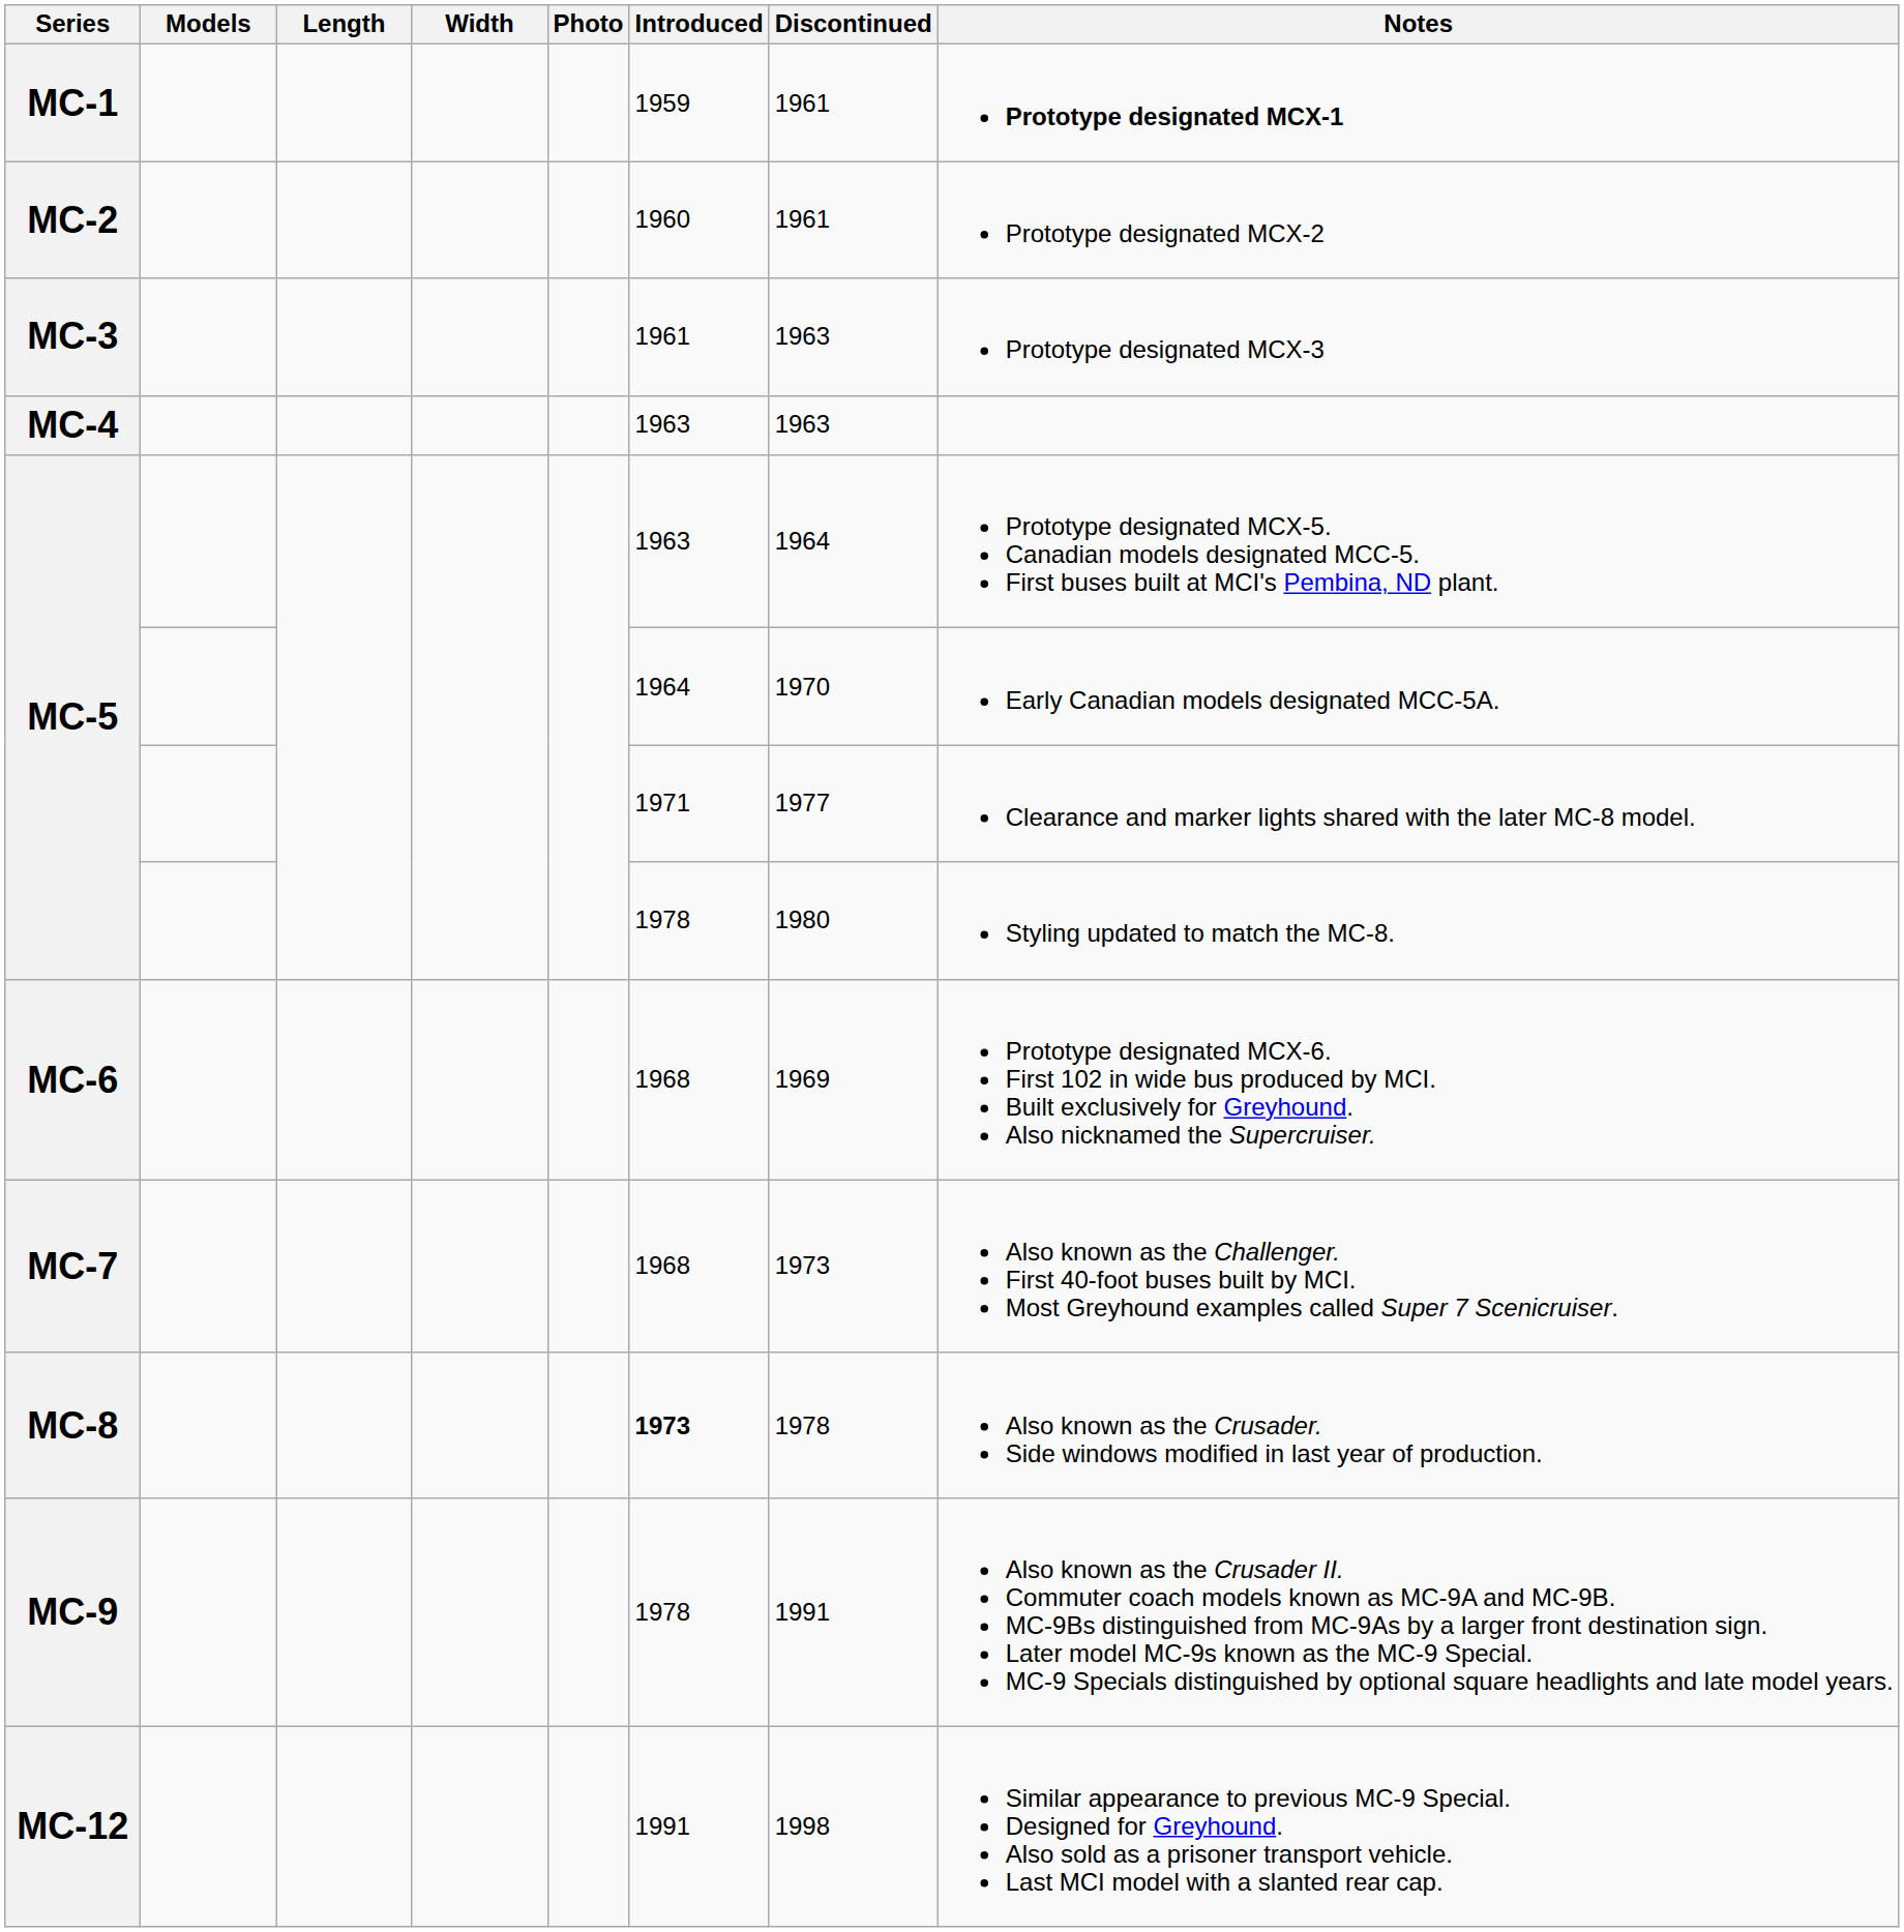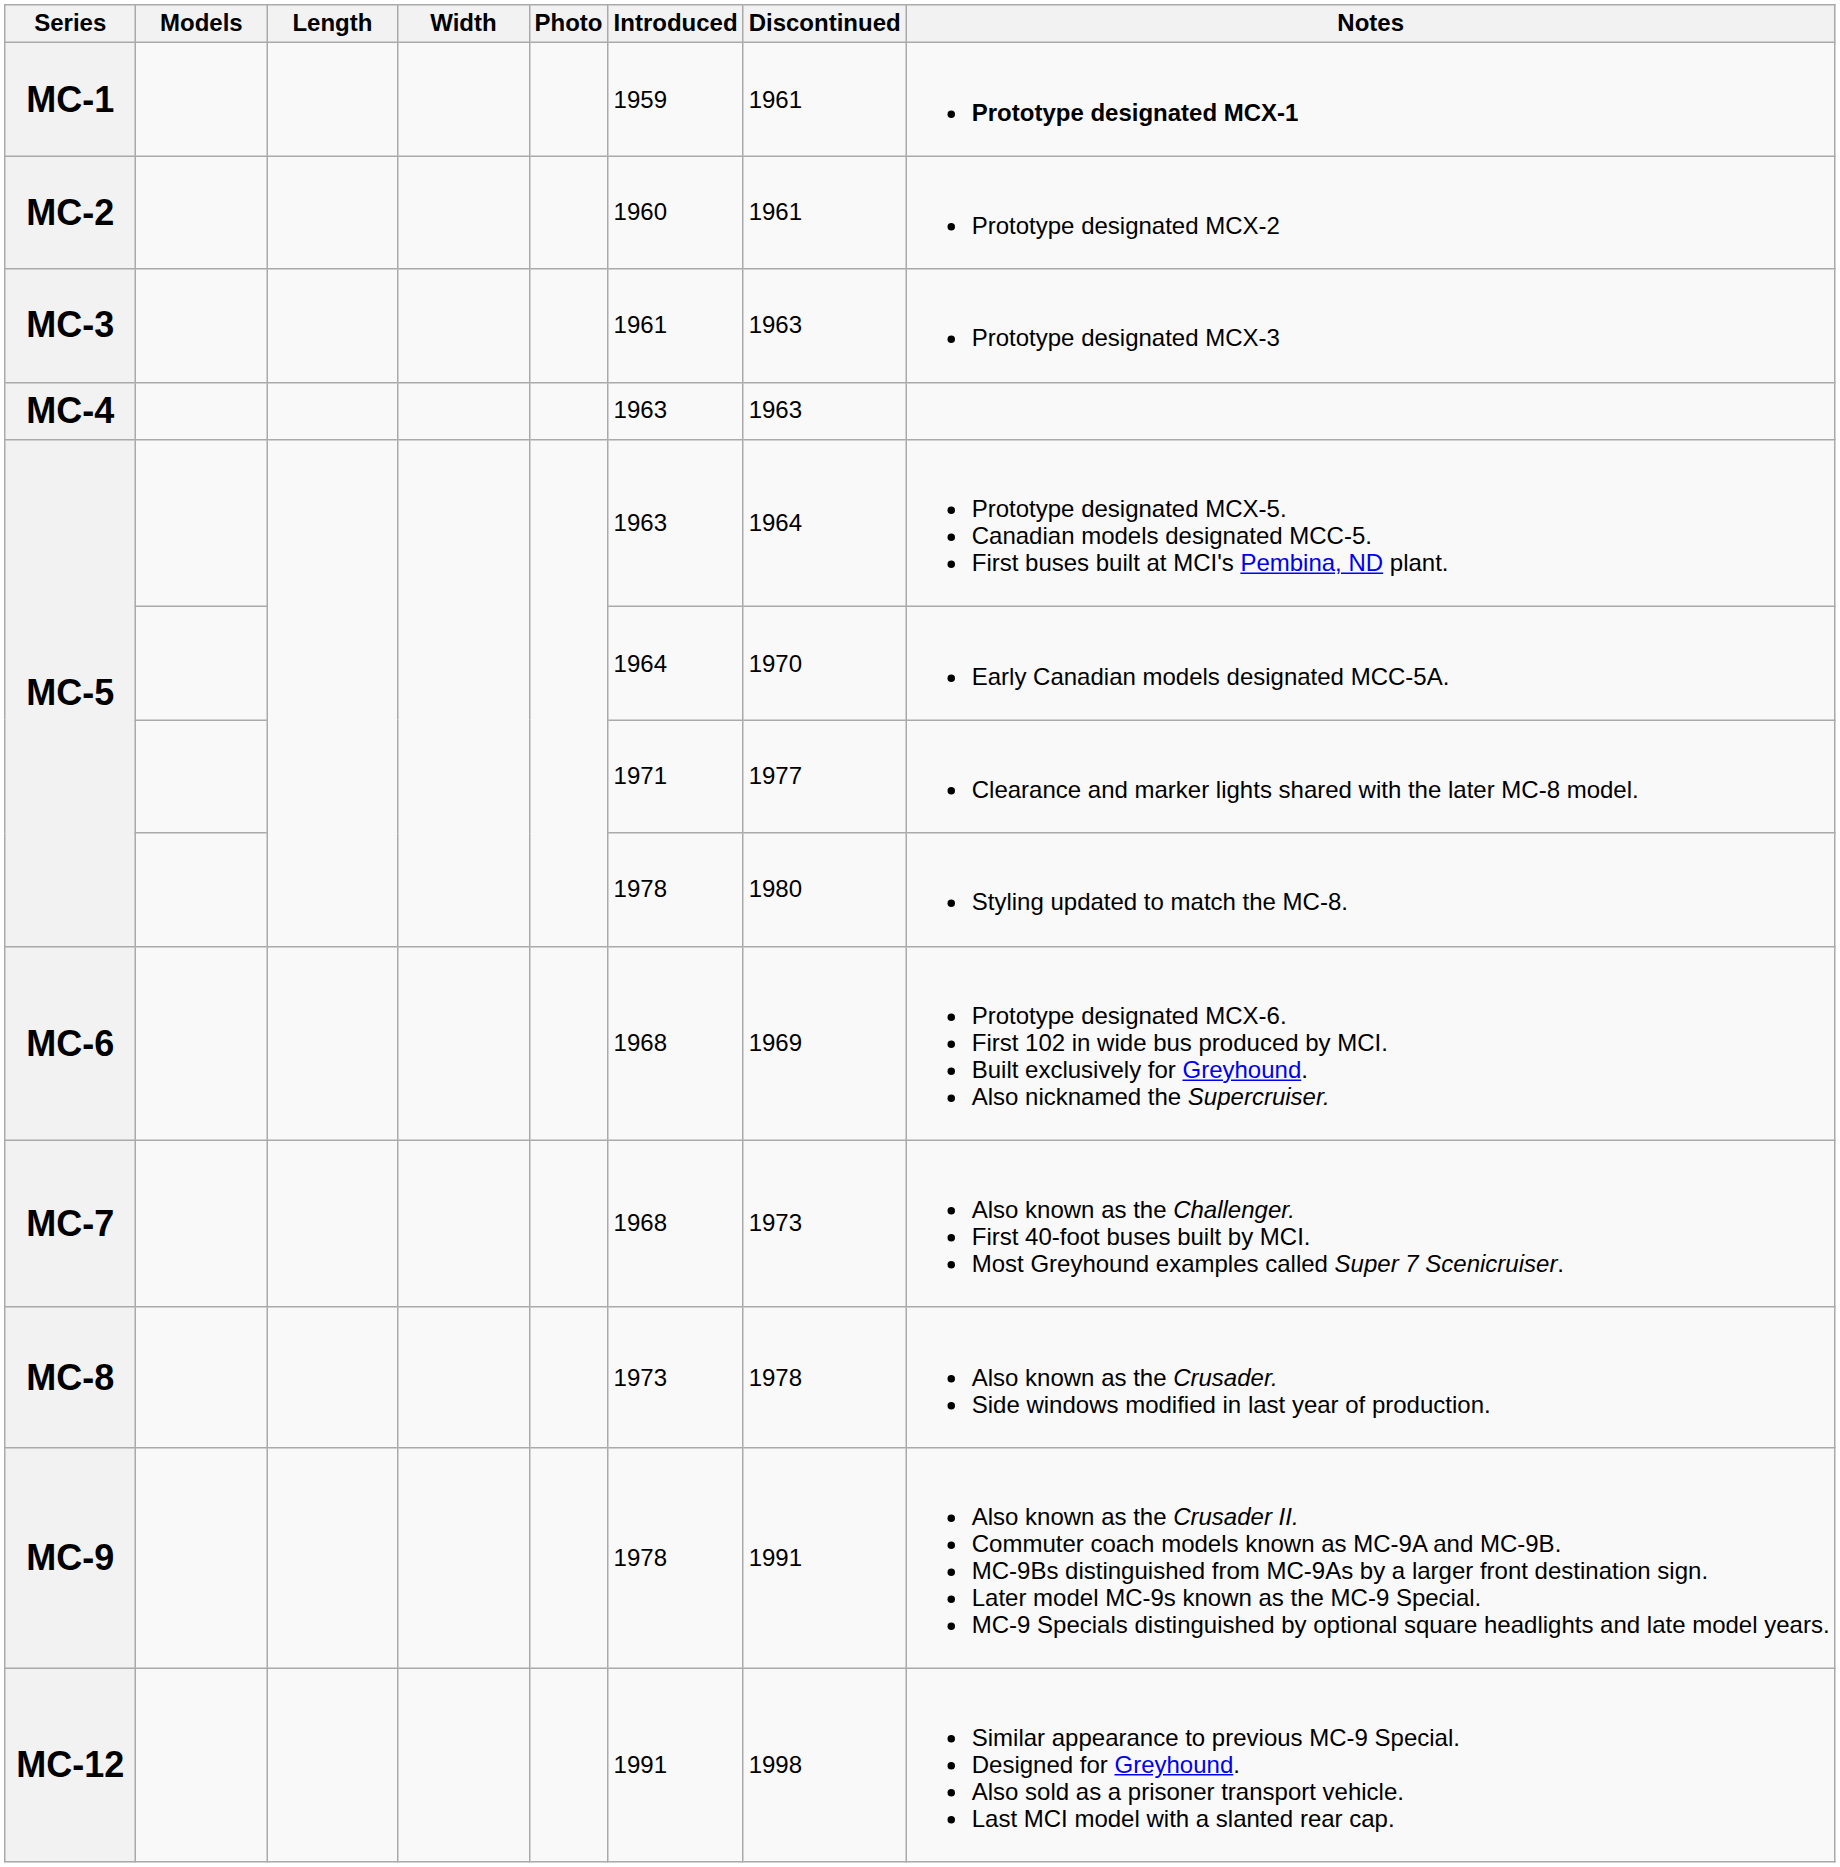MC-8 | Introduced: bold -> normal
